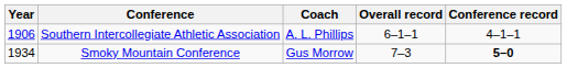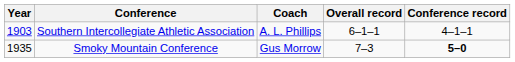Southern Intercollegiate Athletic Association | Year: 1906 -> 1903
Smoky Mountain Conference | Year: 1934 -> 1935
